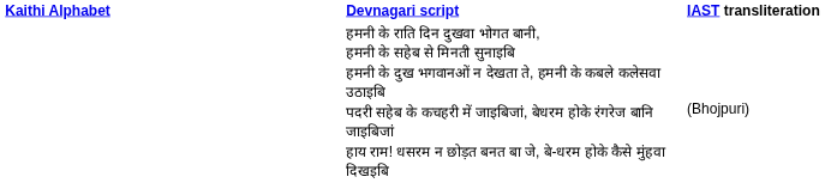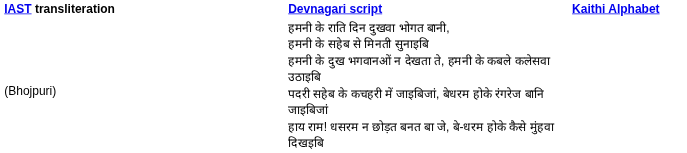columns swapped: Kaithi Alphabet <-> IAST transliteration
